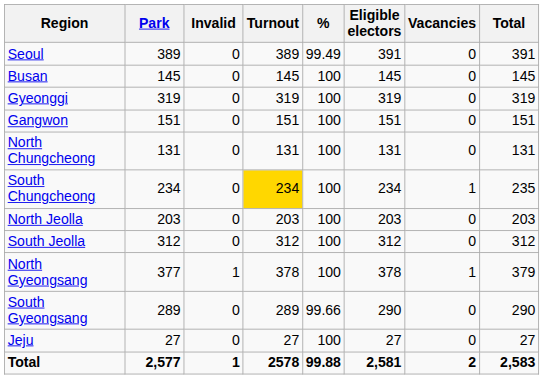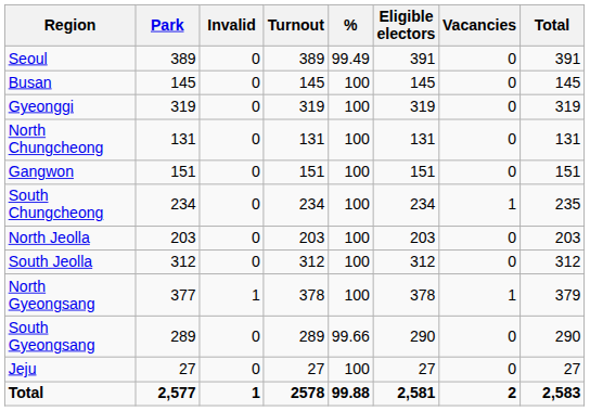rows swapped: Gangwon <-> North Chungcheong
South Chungcheong | Turnout: gold background -> no background
